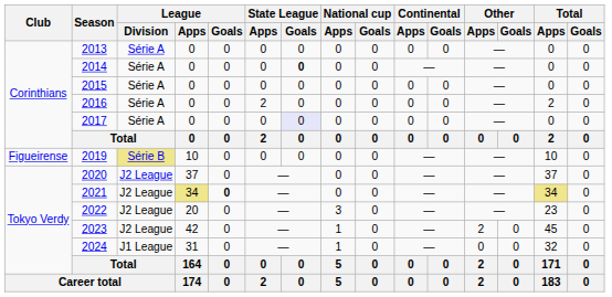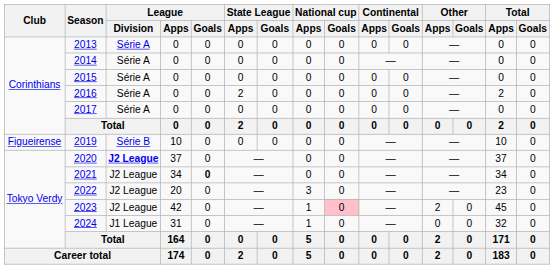2014 | State League / Goals: bold -> normal
2017 | State League / Goals: lavender background -> no background
2019 | League / Division: khaki background -> no background
2020 | League / Division: normal -> bold
2021 | League / Apps: khaki background -> no background
2021 | Total / Apps: khaki background -> no background
2023 | National cup / Goals: no background -> pink background
